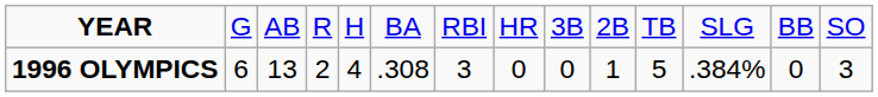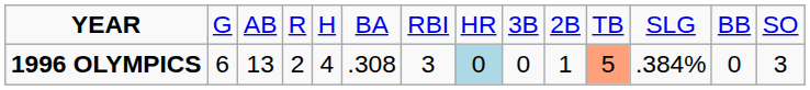1996 OLYMPICS | column 8: no background -> lightblue background
1996 OLYMPICS | column 11: no background -> lightsalmon background
